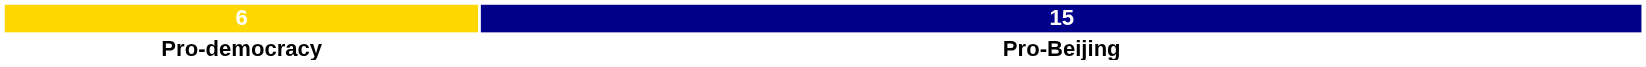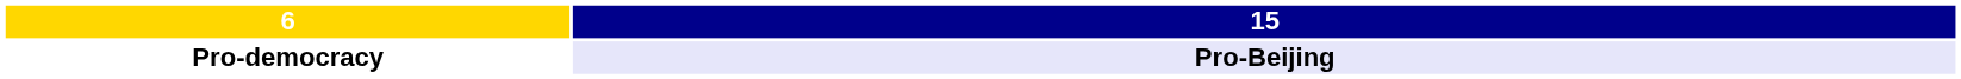Pro-democracy | 15: no background -> lavender background
